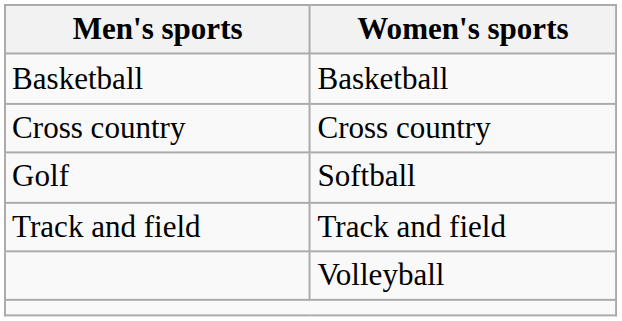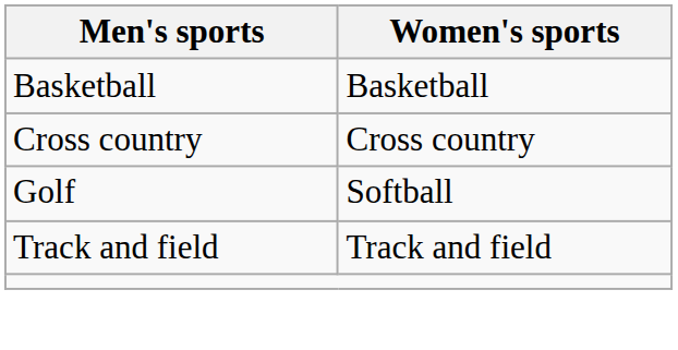- row: Volleyball
